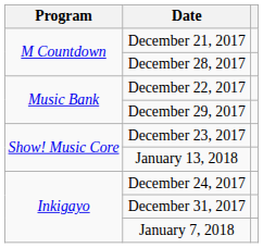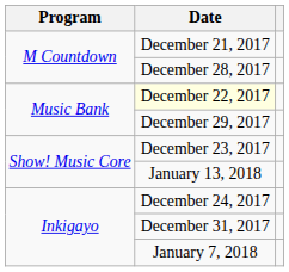December 22, 2017 | Date: no background -> lightyellow background
